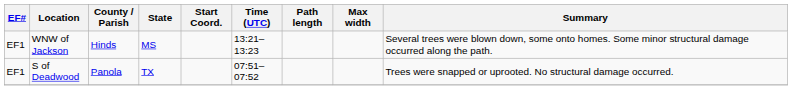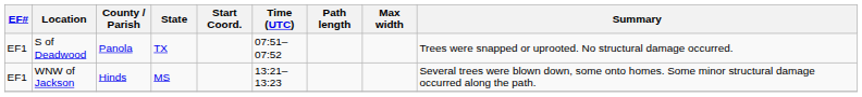rows swapped: S of Deadwood <-> WNW of Jackson
